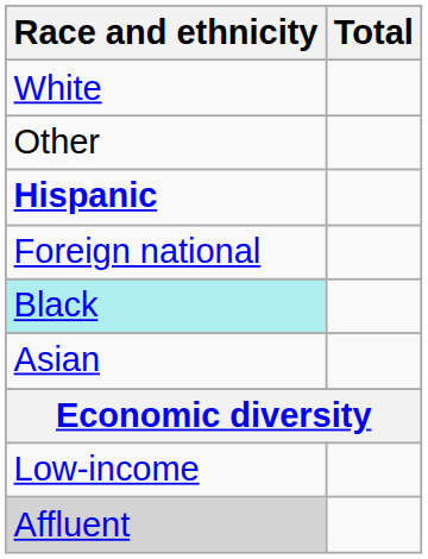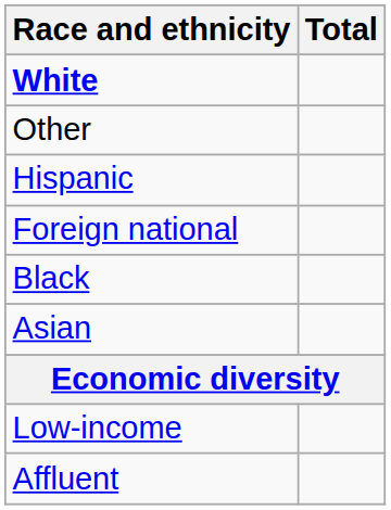White | Race and ethnicity: normal -> bold
Hispanic | Race and ethnicity: bold -> normal
Black | Race and ethnicity: paleturquoise background -> no background
Affluent | Race and ethnicity: lightgrey background -> no background
